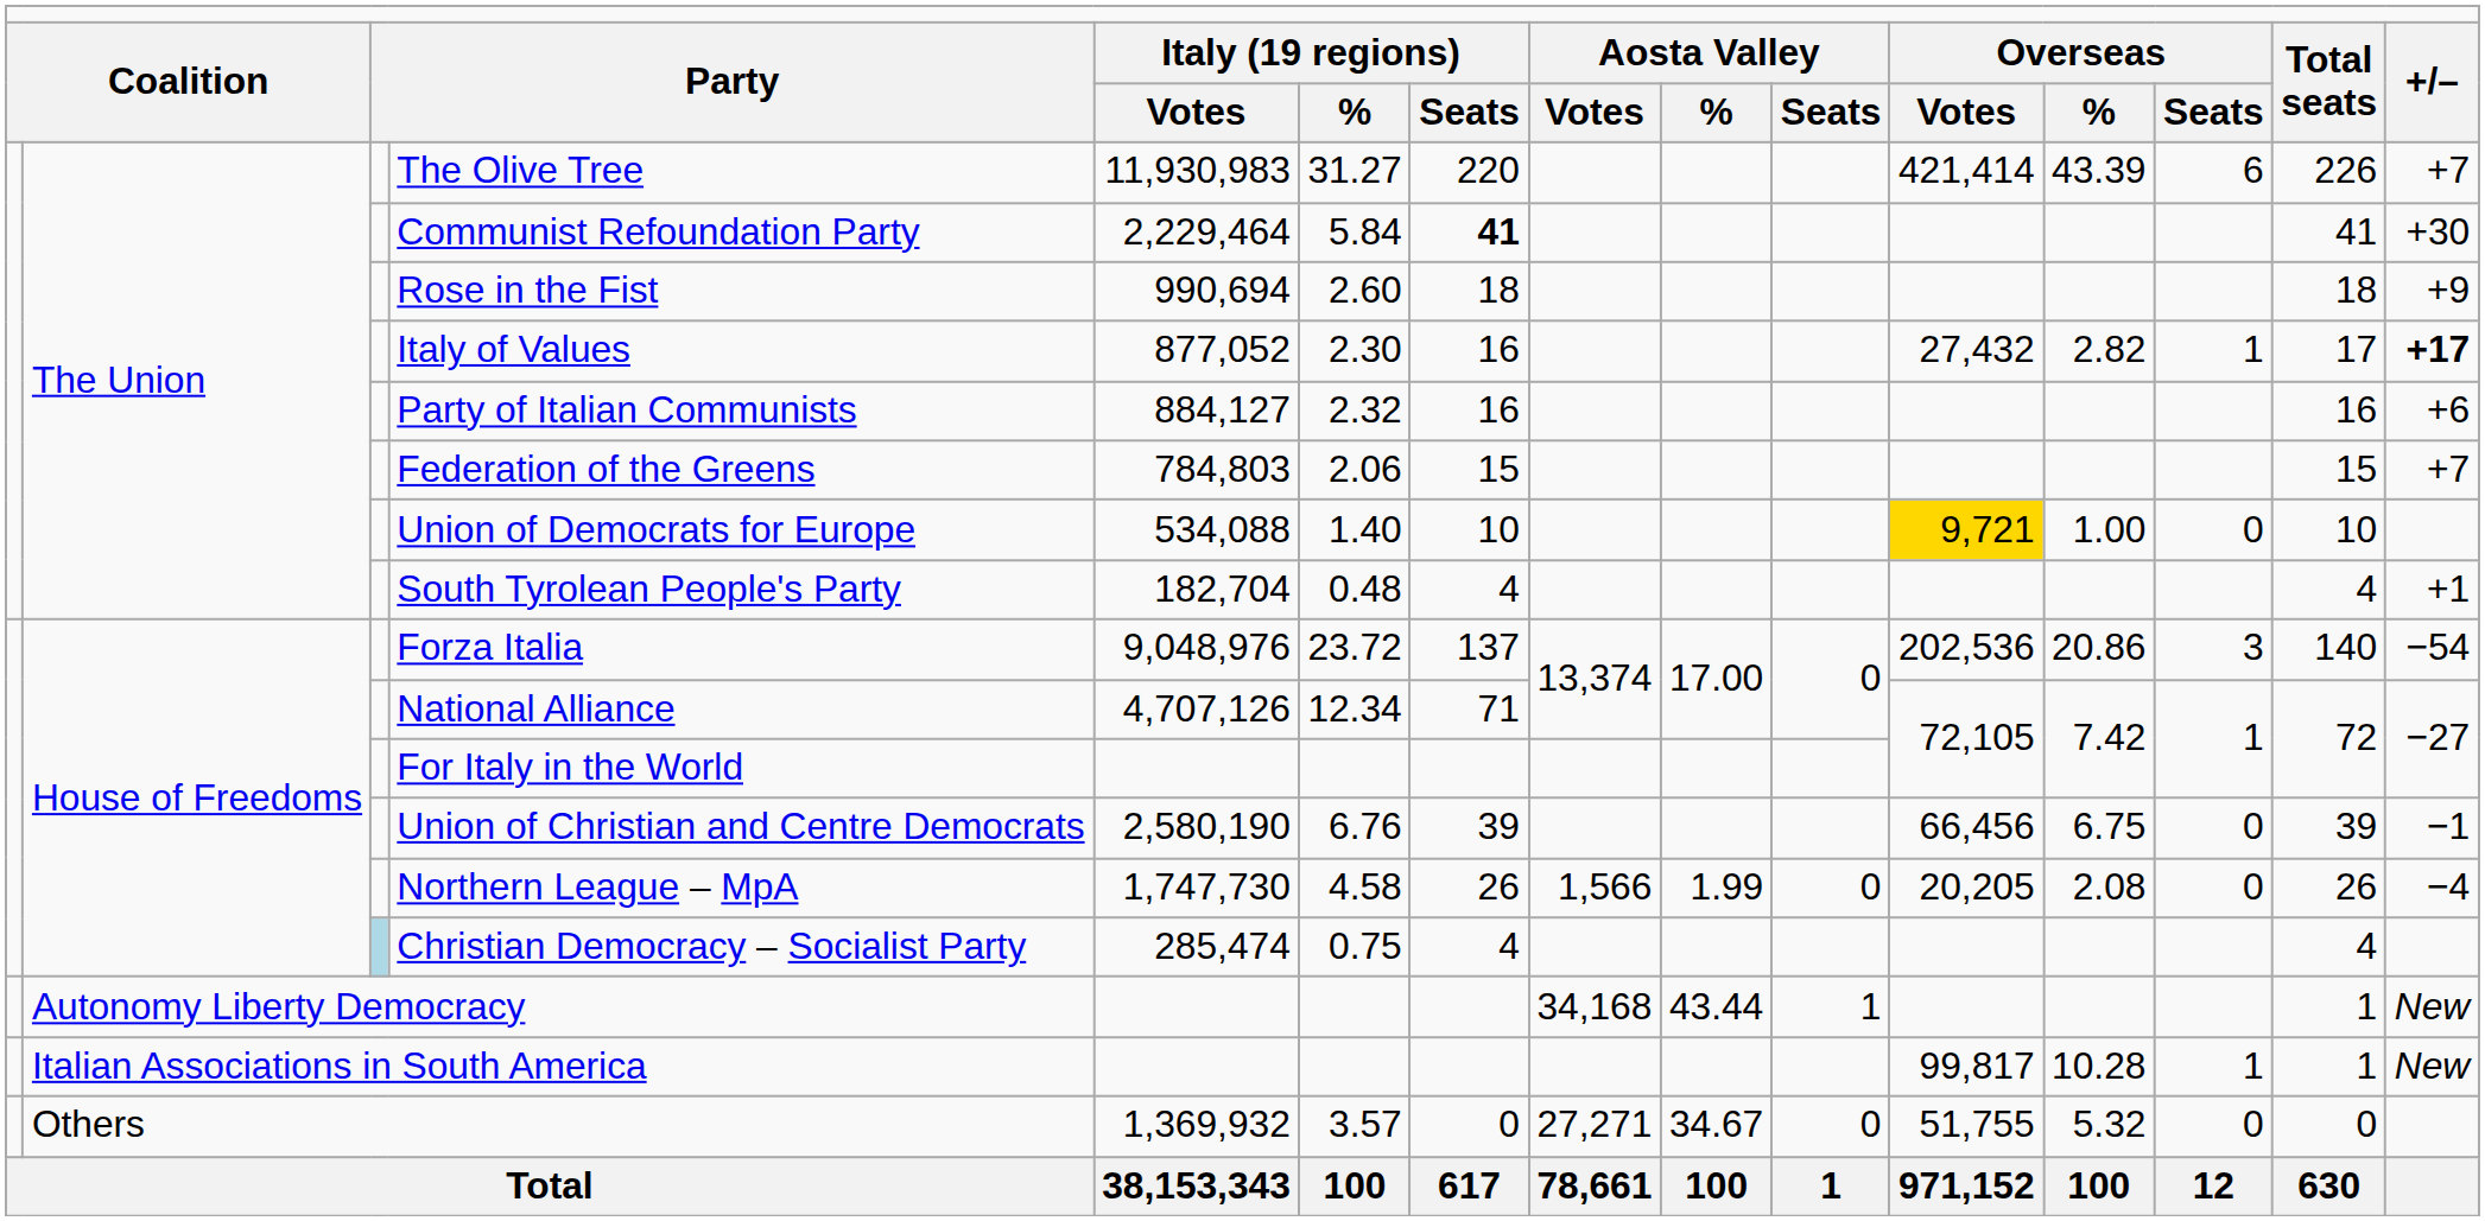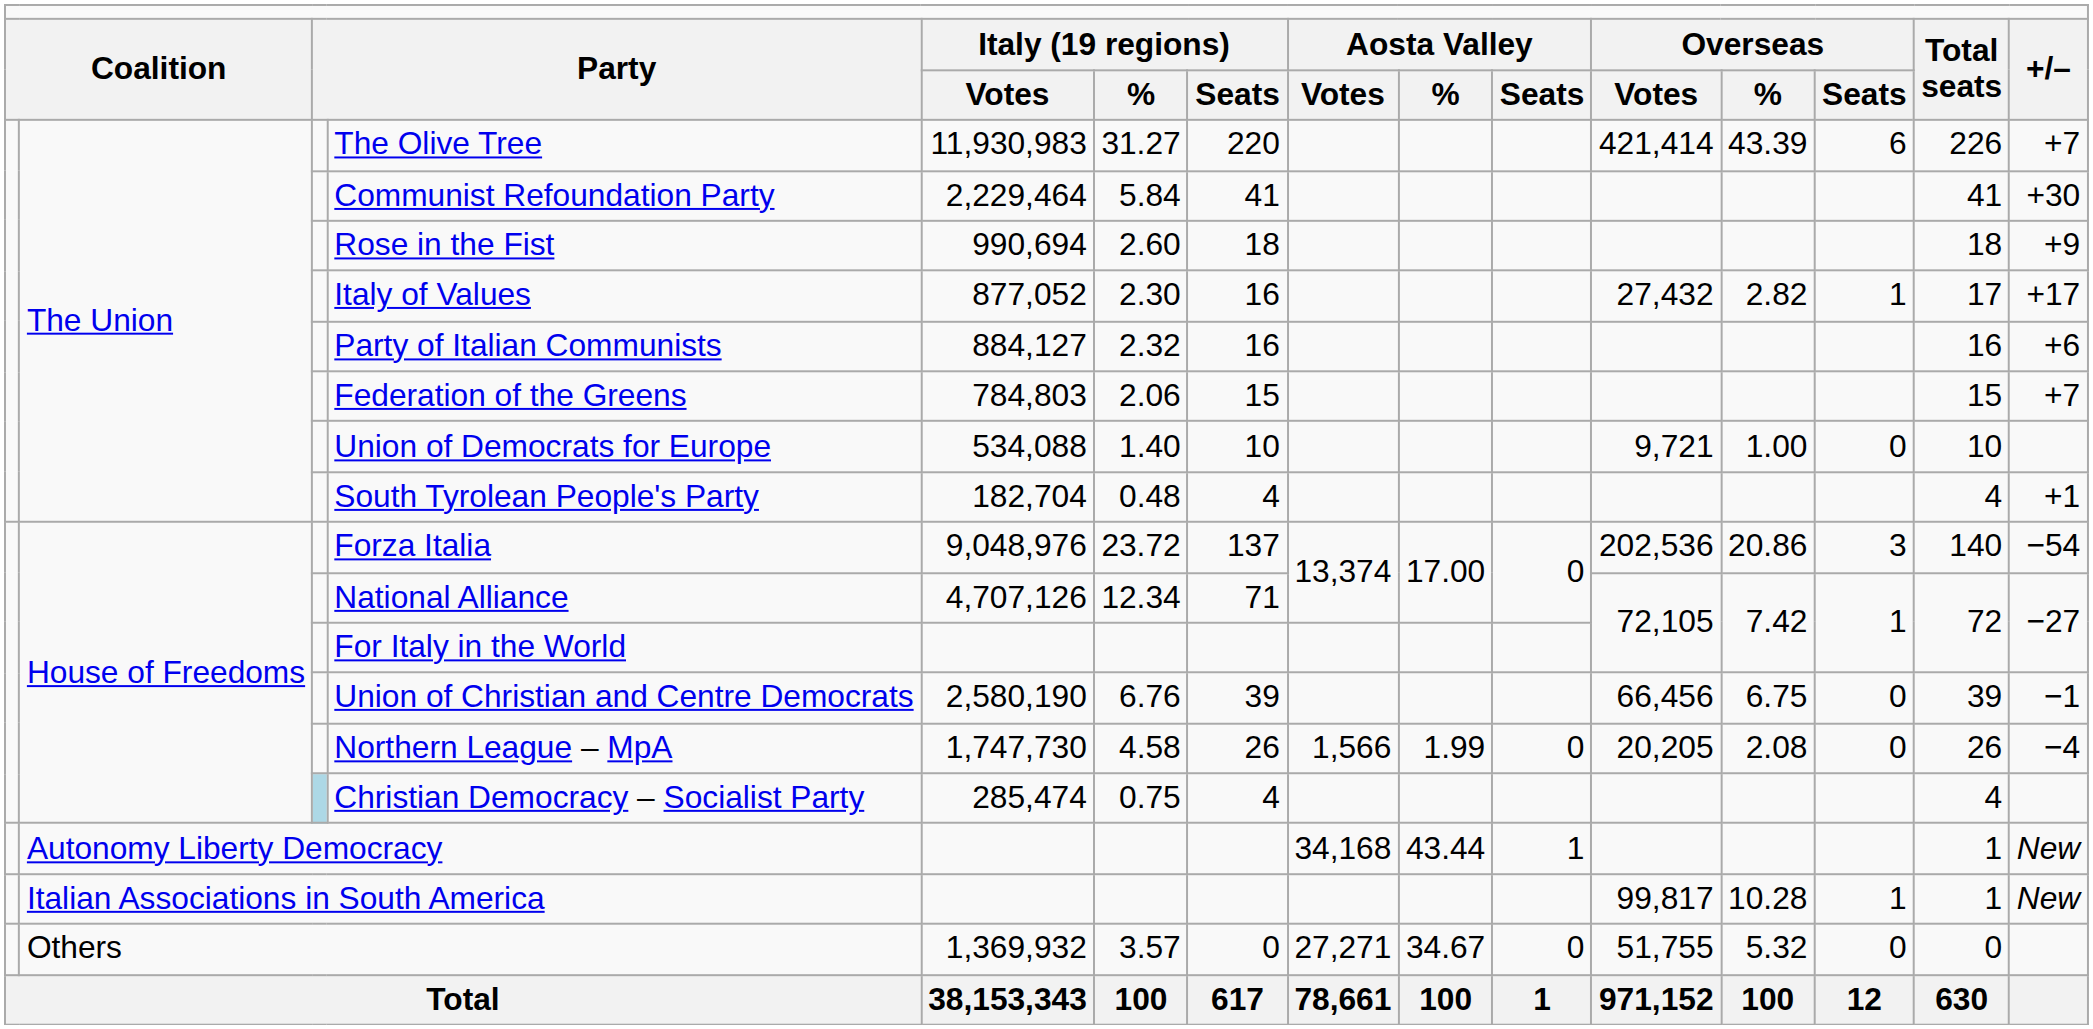Communist Refoundation Party | column 7: bold -> normal
Italy of Values | column 15: bold -> normal
Union of Democrats for Europe | column 11: gold background -> no background
